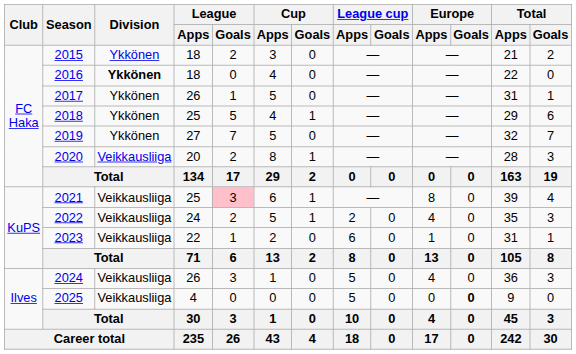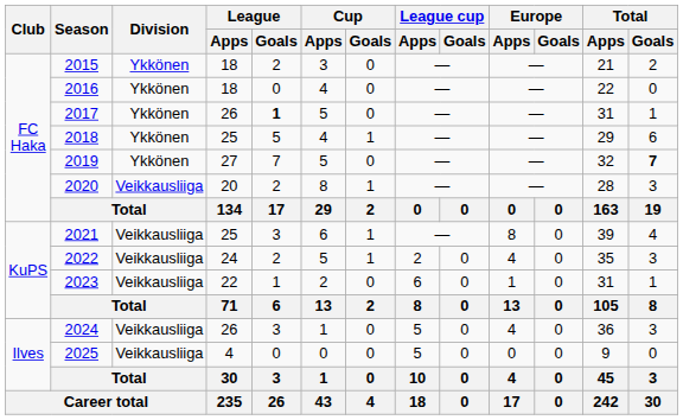2016 | Division: bold -> normal
2017 | League / Goals: normal -> bold
2019 | Total / Goals: normal -> bold
2021 | League / Goals: pink background -> no background
2025 | Europe / Goals: bold -> normal
